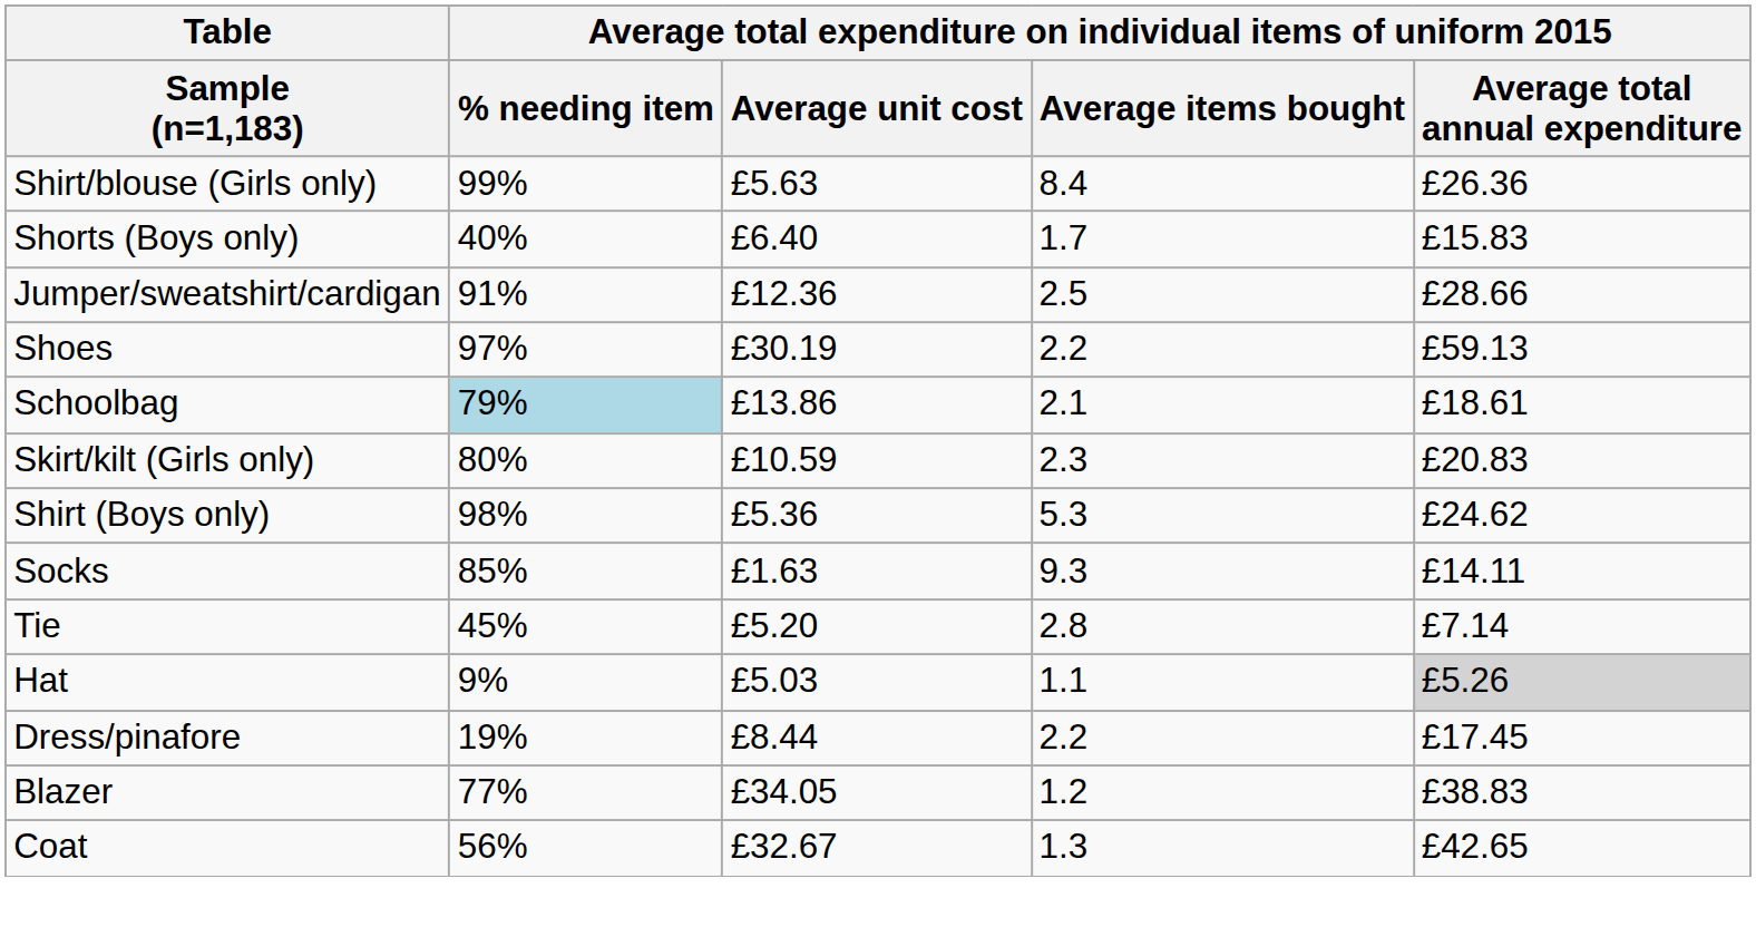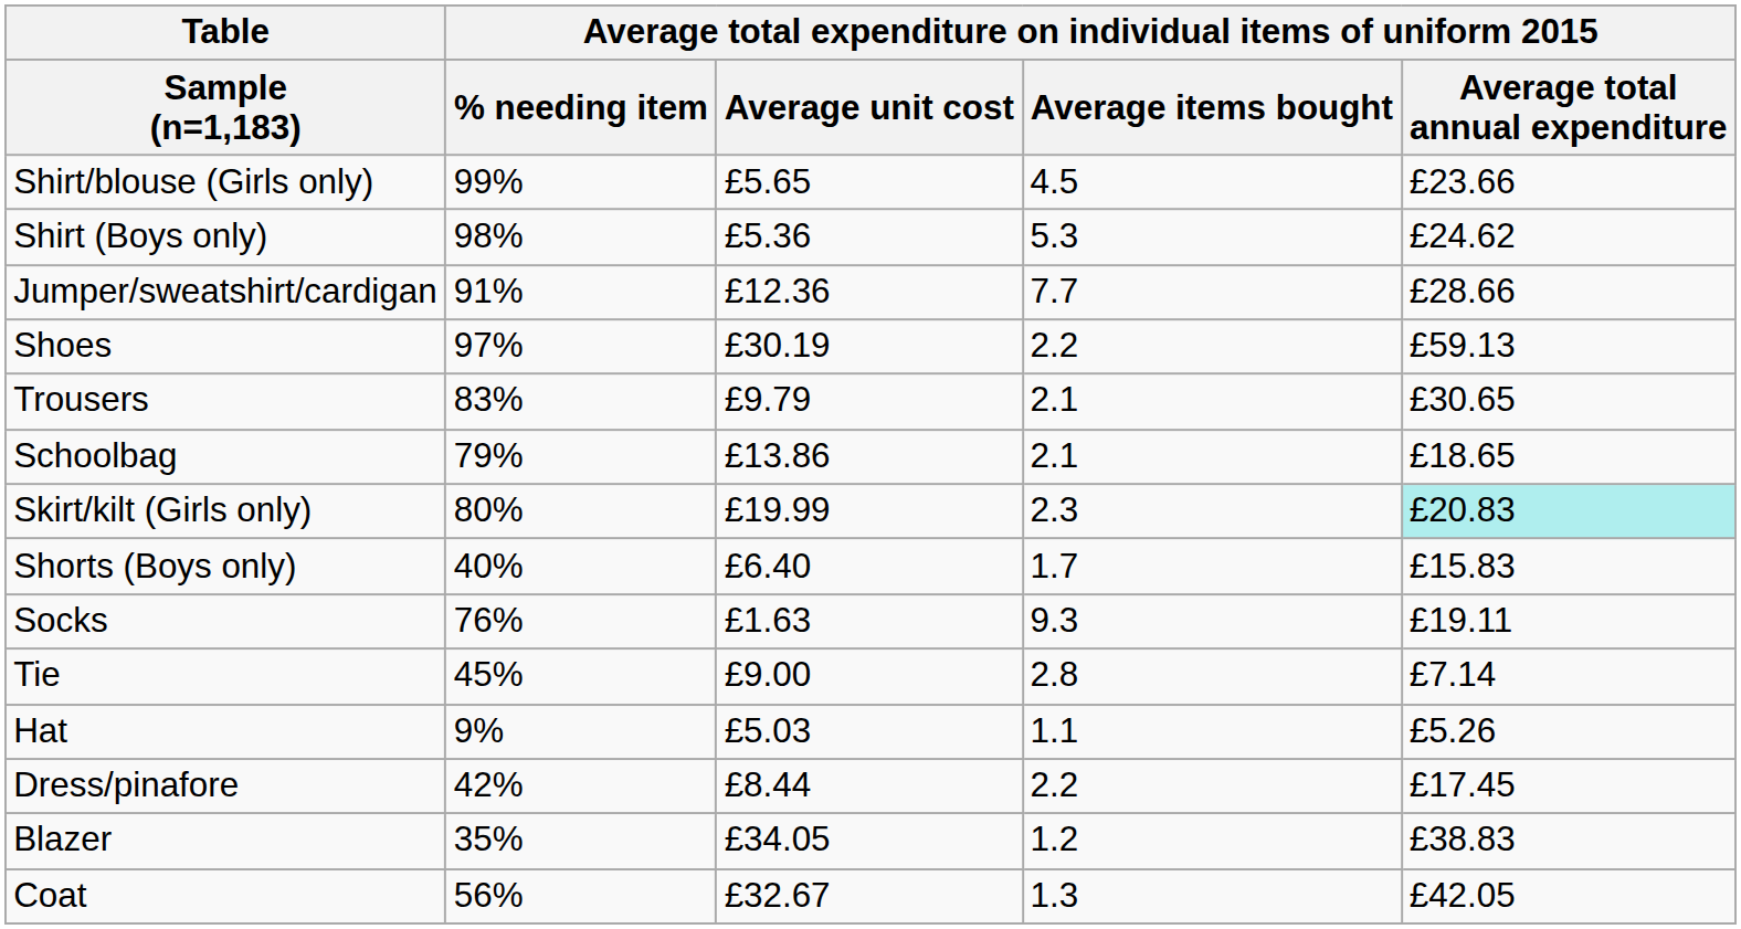Shirt/blouse (Girls only) | column 3: £5.63 -> £5.65
Shirt/blouse (Girls only) | column 4: 8.4 -> 4.5
Shirt/blouse (Girls only) | column 5: £26.36 -> £23.66
rows swapped: Shirt (Boys only) <-> Shorts (Boys only)
Jumper/sweatshirt/cardigan | column 4: 2.5 -> 7.7
+ row: Trousers | 83% | £9.79 | 2.1 | £30.65
Schoolbag | column 2: lightblue background -> no background
Schoolbag | column 5: £18.61 -> £18.65
Skirt/kilt (Girls only) | column 3: £10.59 -> £19.99
Skirt/kilt (Girls only) | column 5: no background -> paleturquoise background
Socks | column 2: 85% -> 76%
Socks | column 5: £14.11 -> £19.11
Tie | column 3: £5.20 -> £9.00
Hat | column 5: lightgrey background -> no background
Dress/pinafore | column 2: 19% -> 42%
Blazer | column 2: 77% -> 35%
Coat | column 5: £42.65 -> £42.05
